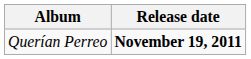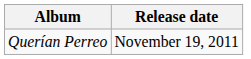Querían Perreo | Release date: bold -> normal
